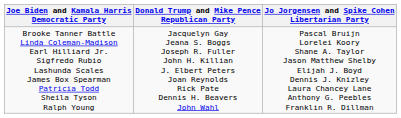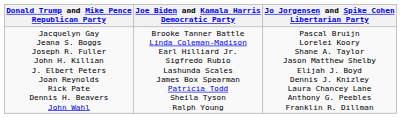columns swapped: Donald Trump and Mike Pence Republican Party <-> Joe Biden and Kamala Harris Democratic Party
